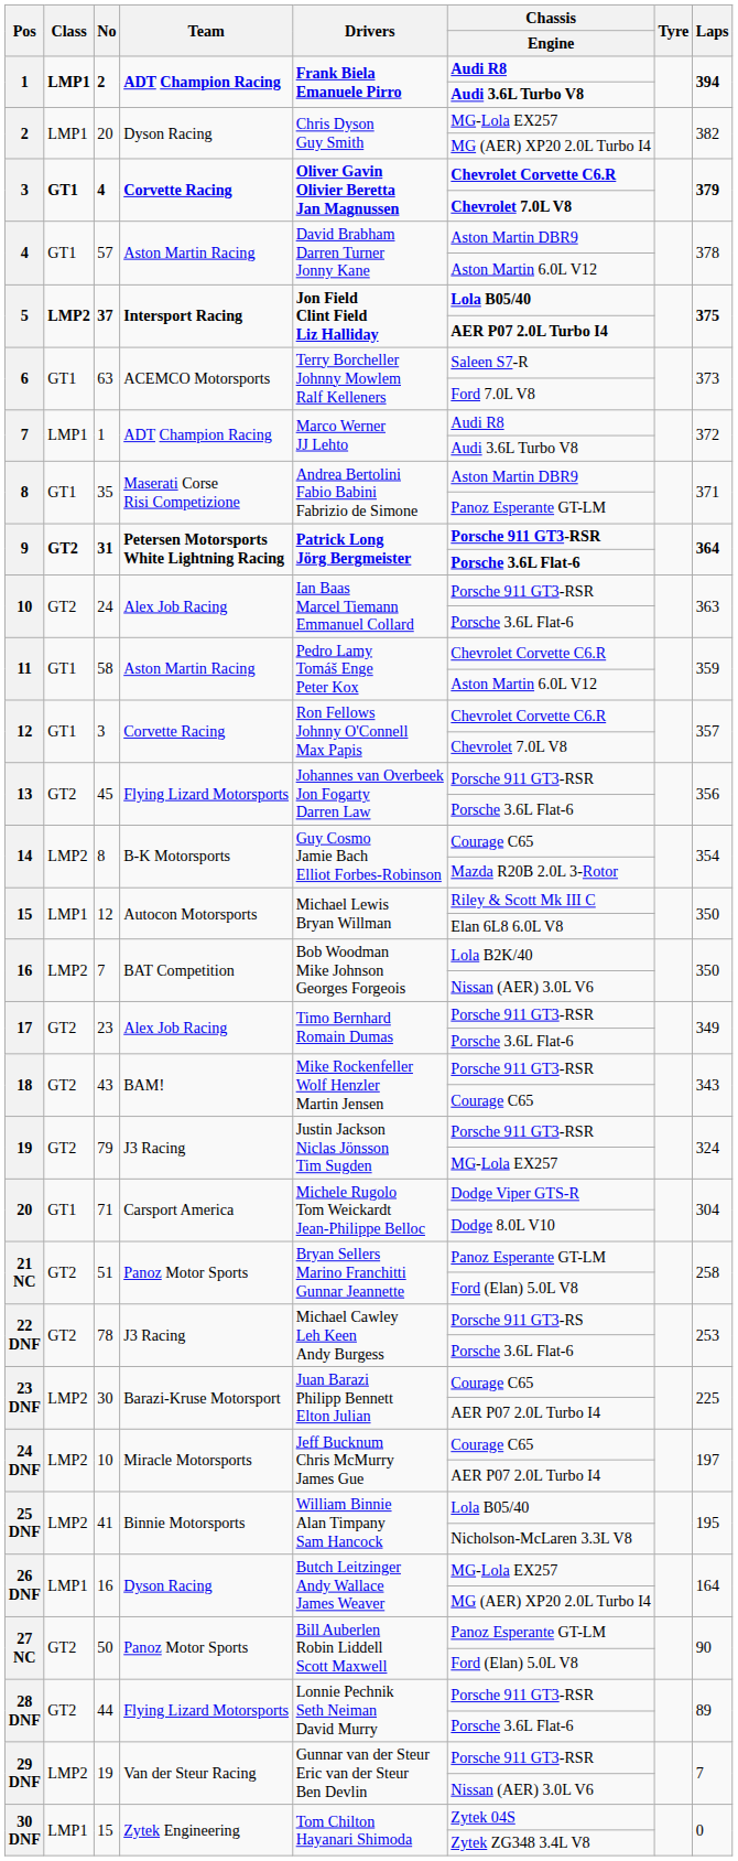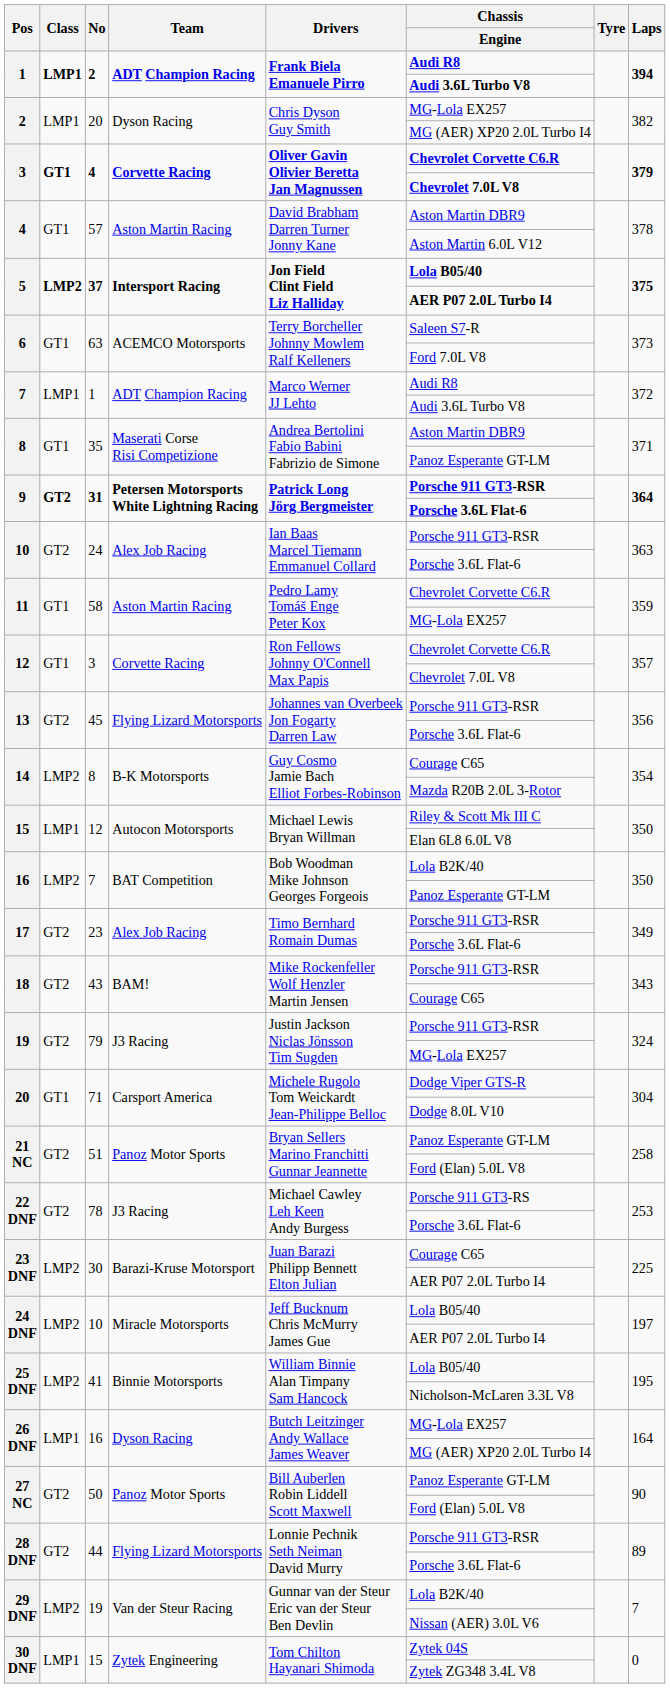row 24 | Chassis / Engine: Aston Martin 6.0L V12 -> MG-Lola EX257
row 34 | Chassis / Engine: Nissan (AER) 3.0L V6 -> Panoz Esperante GT-LM
row 49 | Chassis / Engine: Courage C65 -> Lola B05/40
row 59 | Chassis / Engine: Porsche 911 GT3-RSR -> Lola B2K/40
